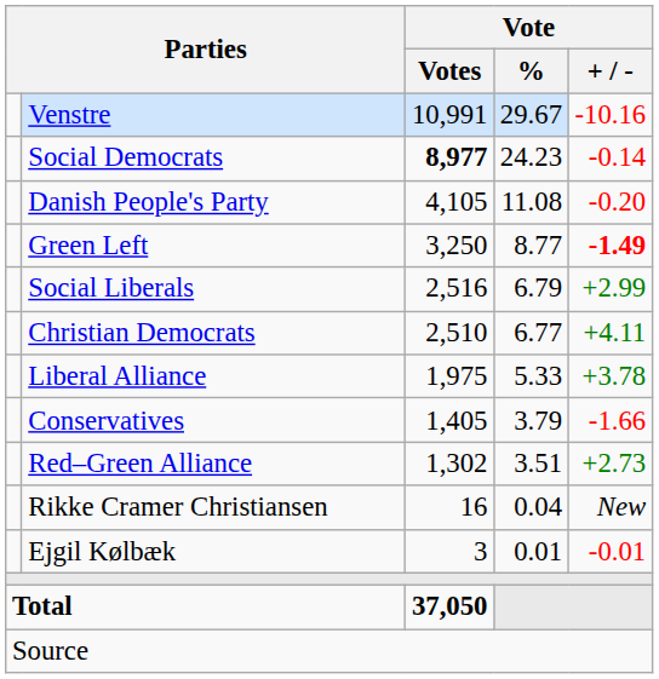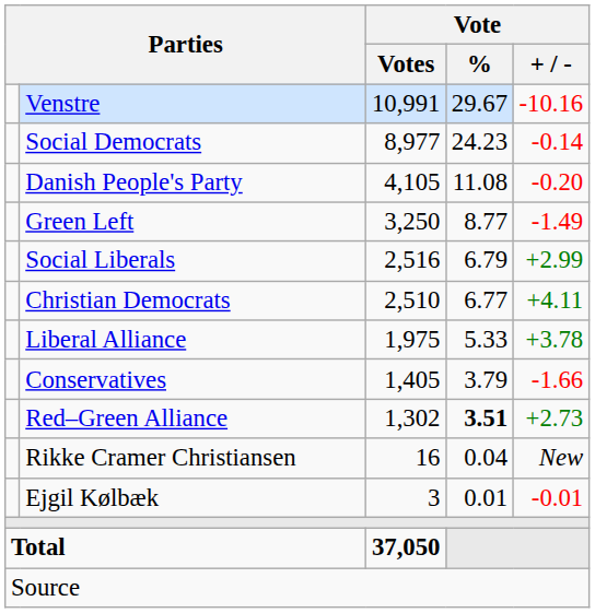Social Democrats | Vote / Votes: bold -> normal
Green Left | Vote / + / -: bold -> normal
Red–Green Alliance | Vote / %: normal -> bold
